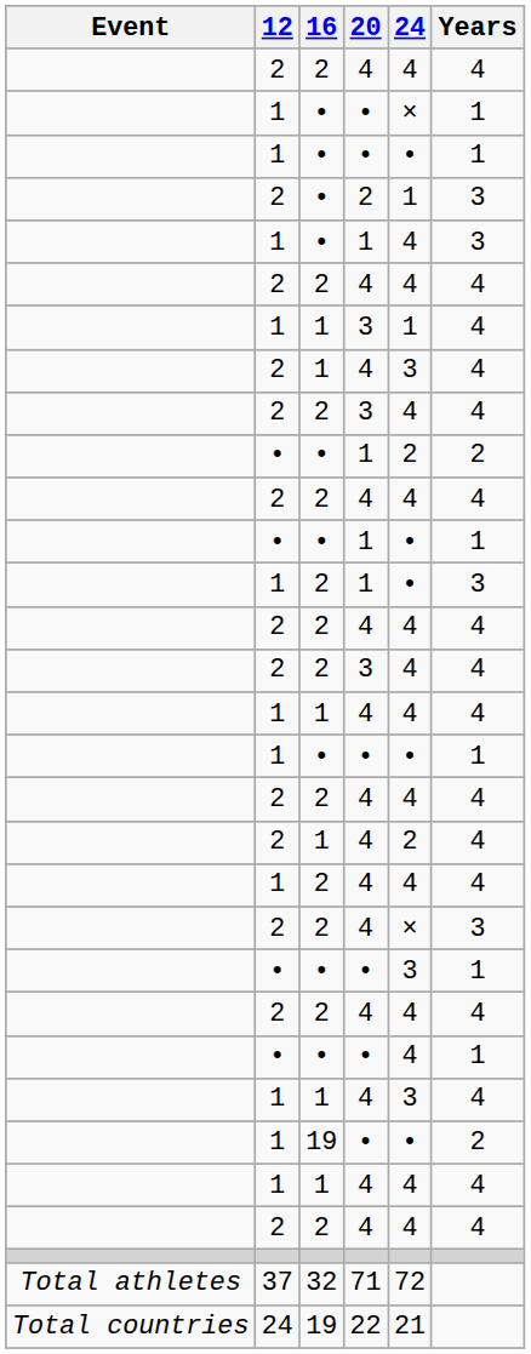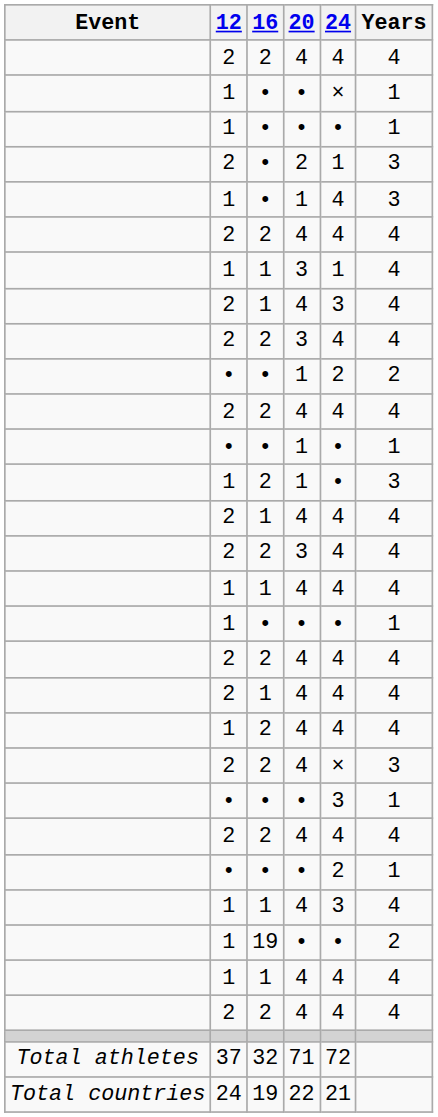row 15 | 16: 2 -> 1
row 20 | 24: 2 -> 4
row 25 | 24: 4 -> 2
